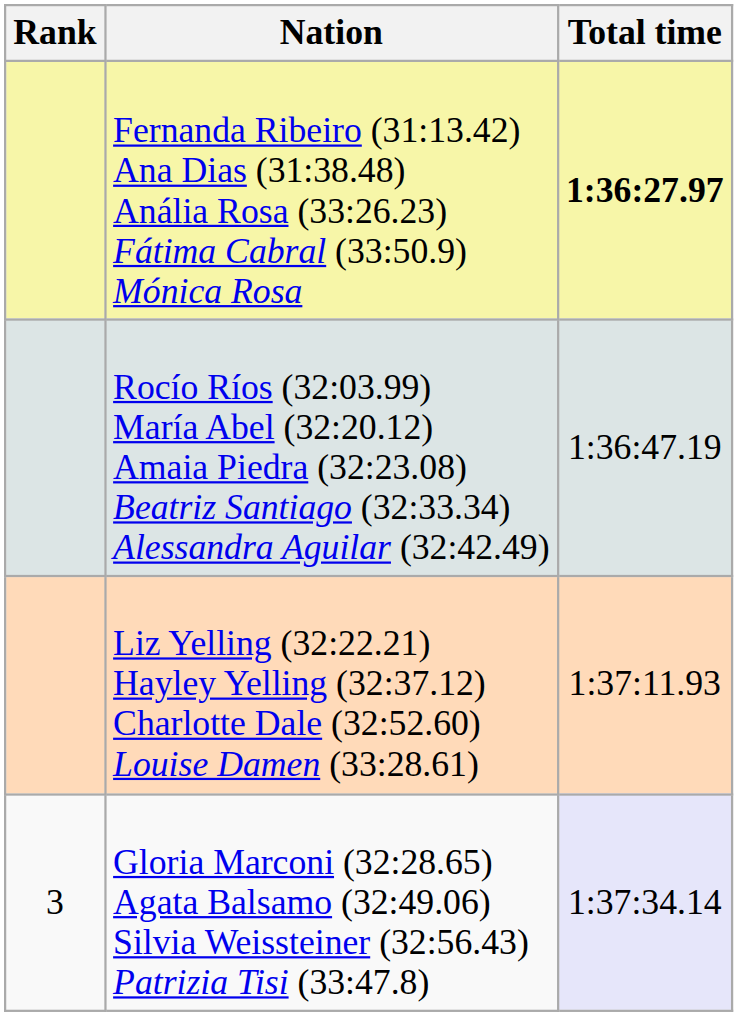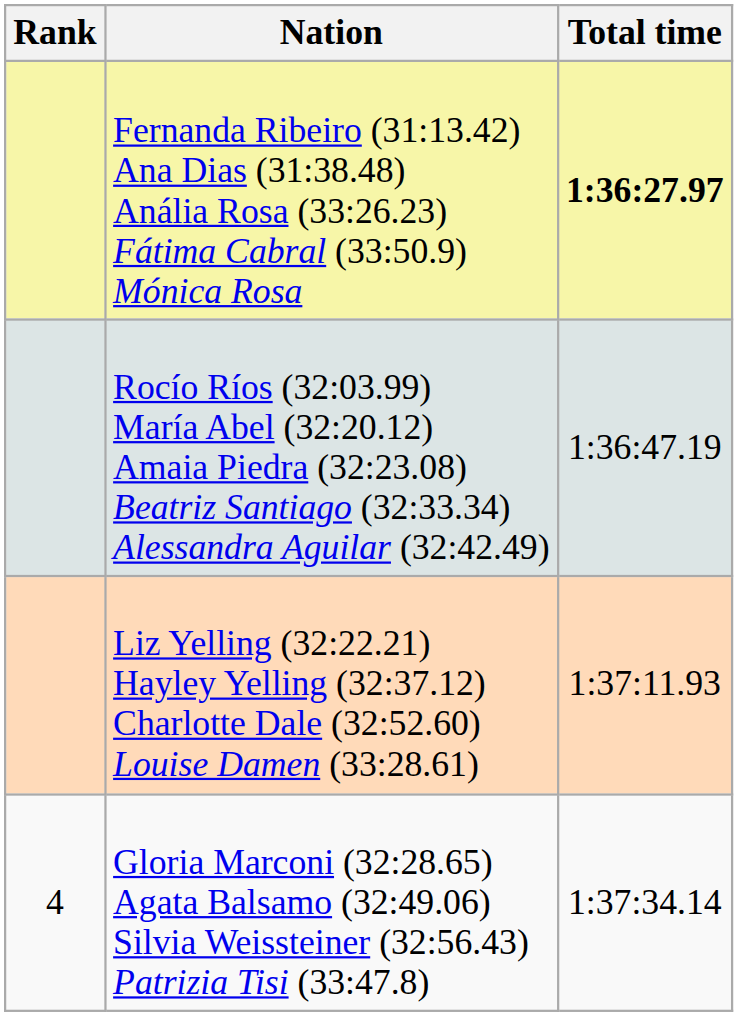row 5 | Rank: 3 -> 4
row 5 | Total time: lavender background -> no background
